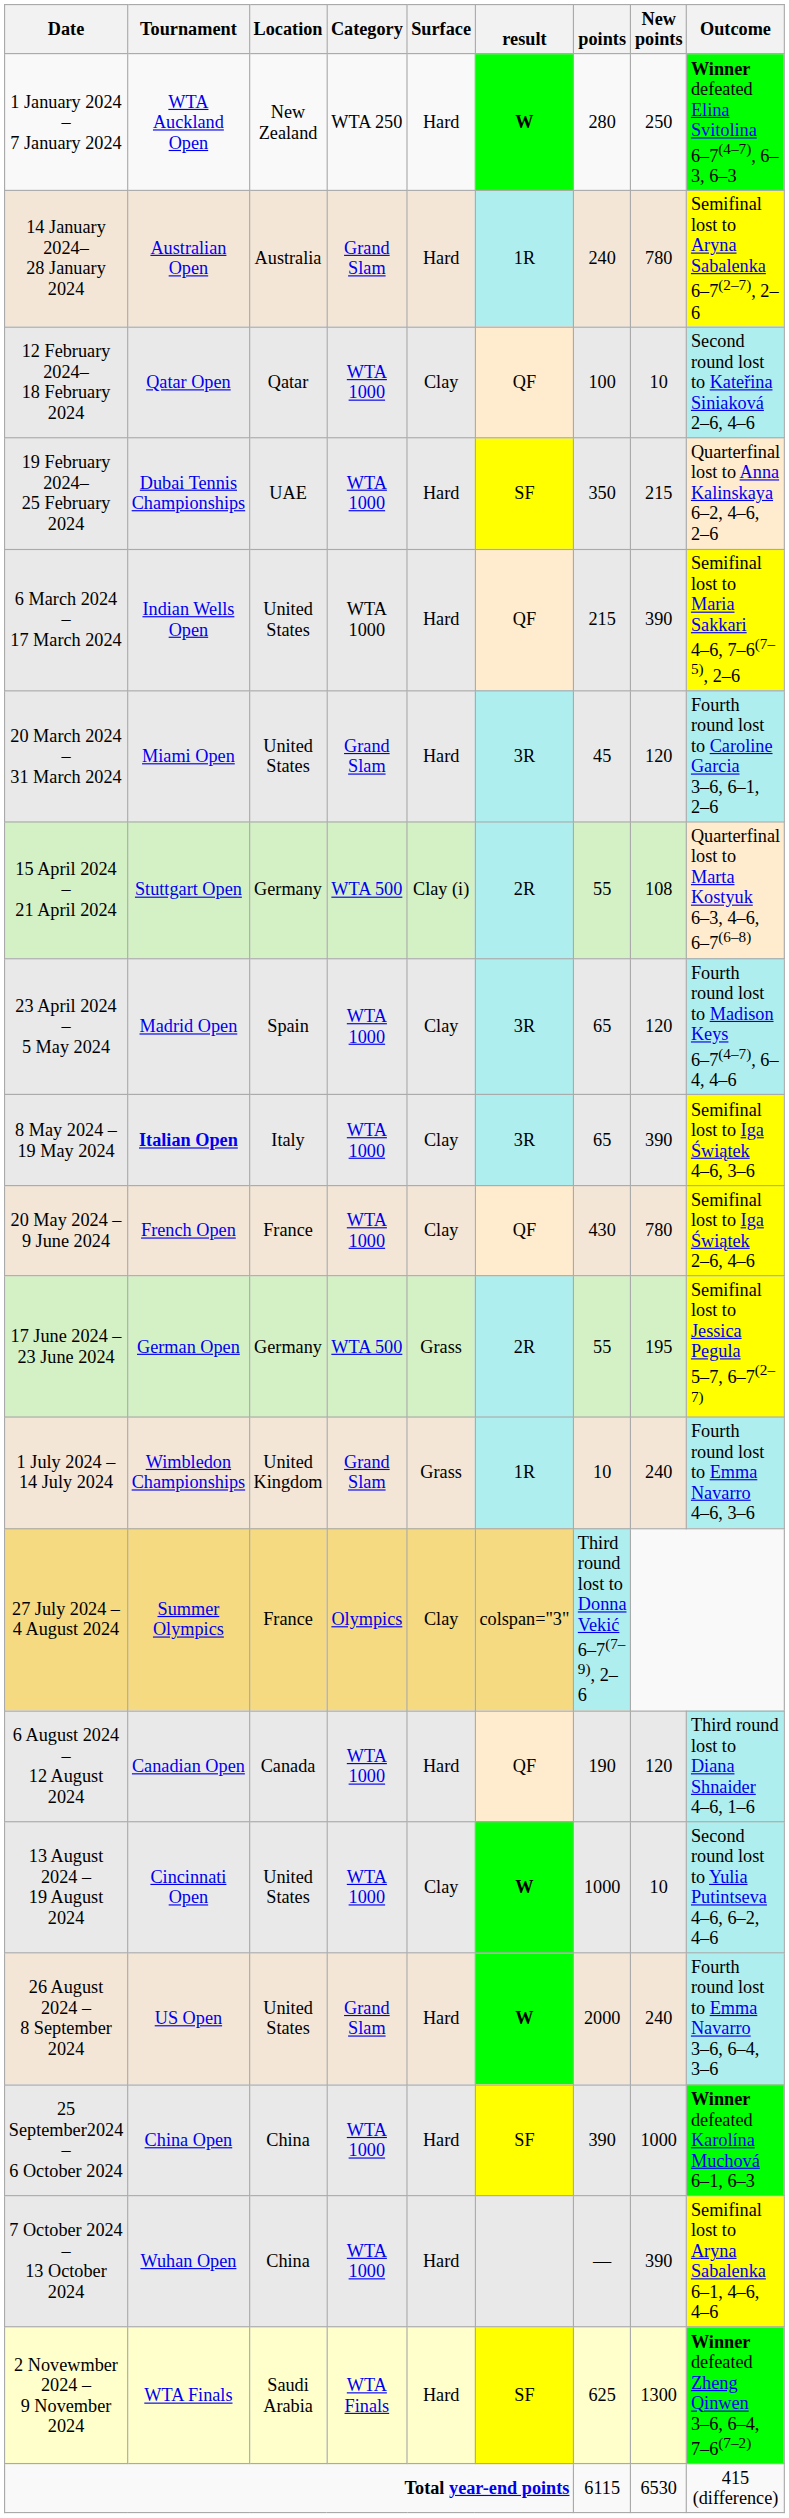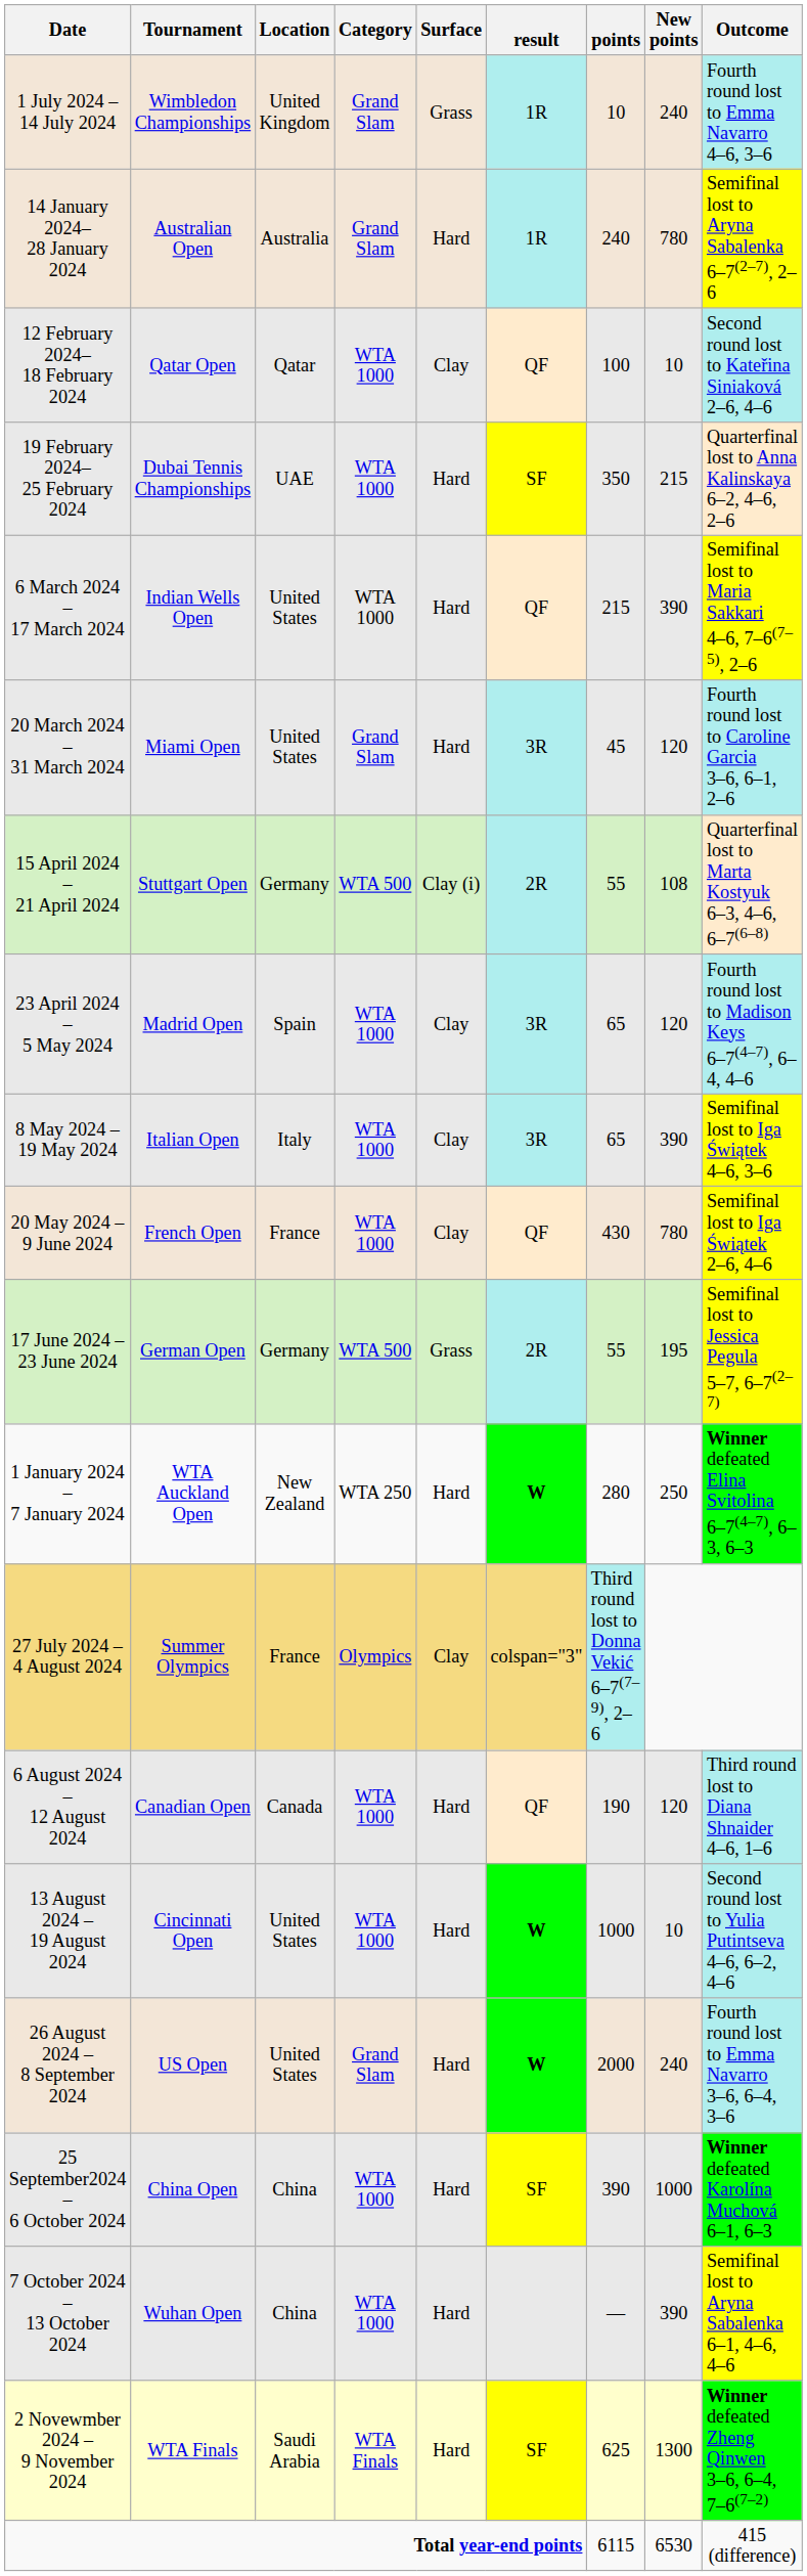rows swapped: 1 January 2024 – 7 January 2024 <-> 1 July 2024 – 14 July 2024
8 May 2024 – 19 May 2024 | Tournament: bold -> normal
13 August 2024 – 19 August 2024 | Surface: Clay -> Hard
